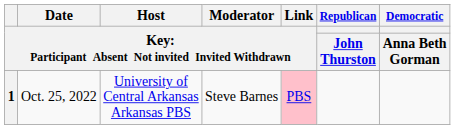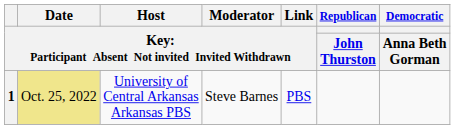1 | column 2: no background -> khaki background
1 | column 5: pink background -> no background
